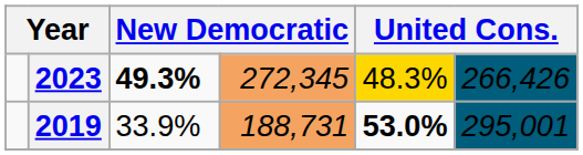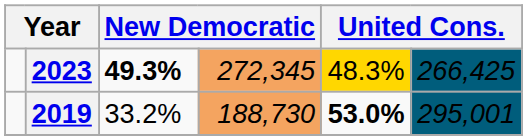2023 | column 6: 266,426 -> 266,425
2019 | column 3: 33.9% -> 33.2%
2019 | column 4: 188,731 -> 188,730
